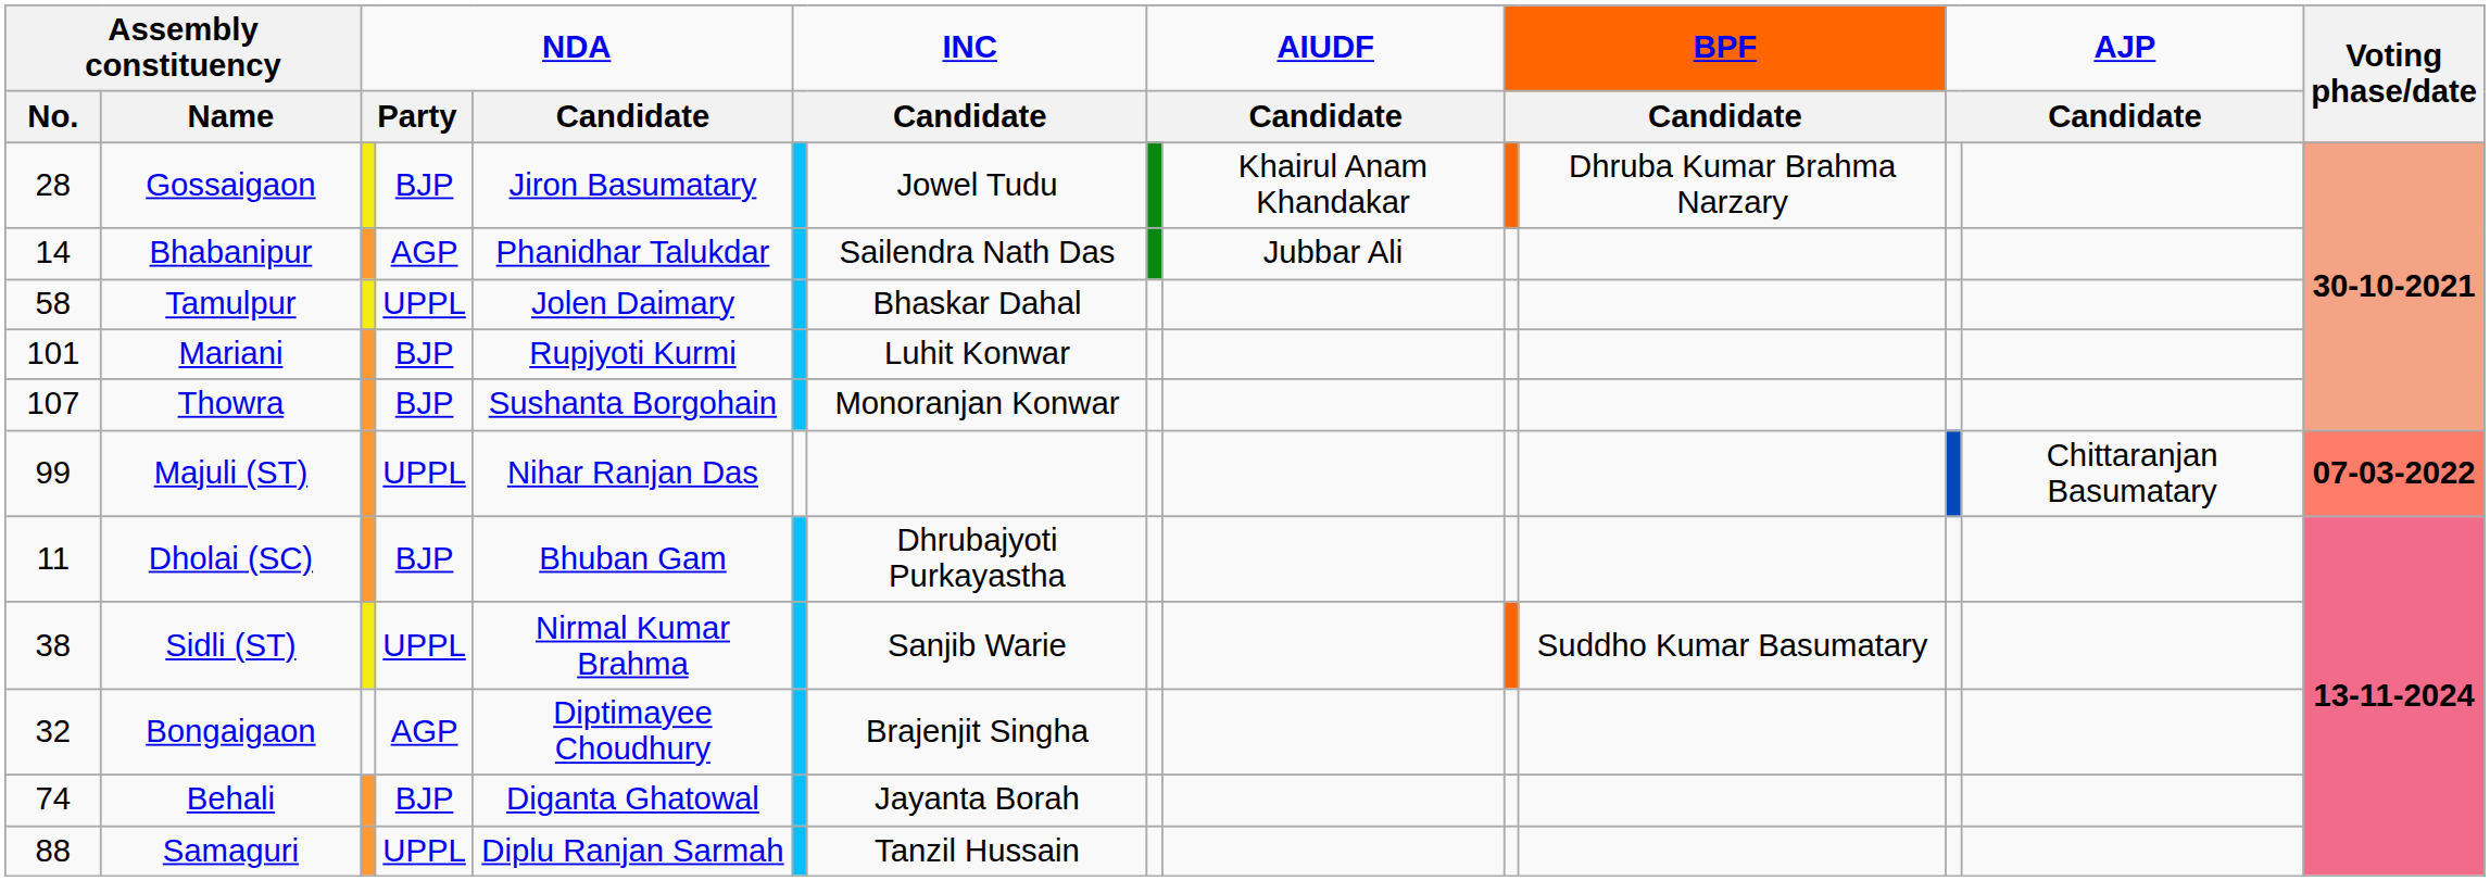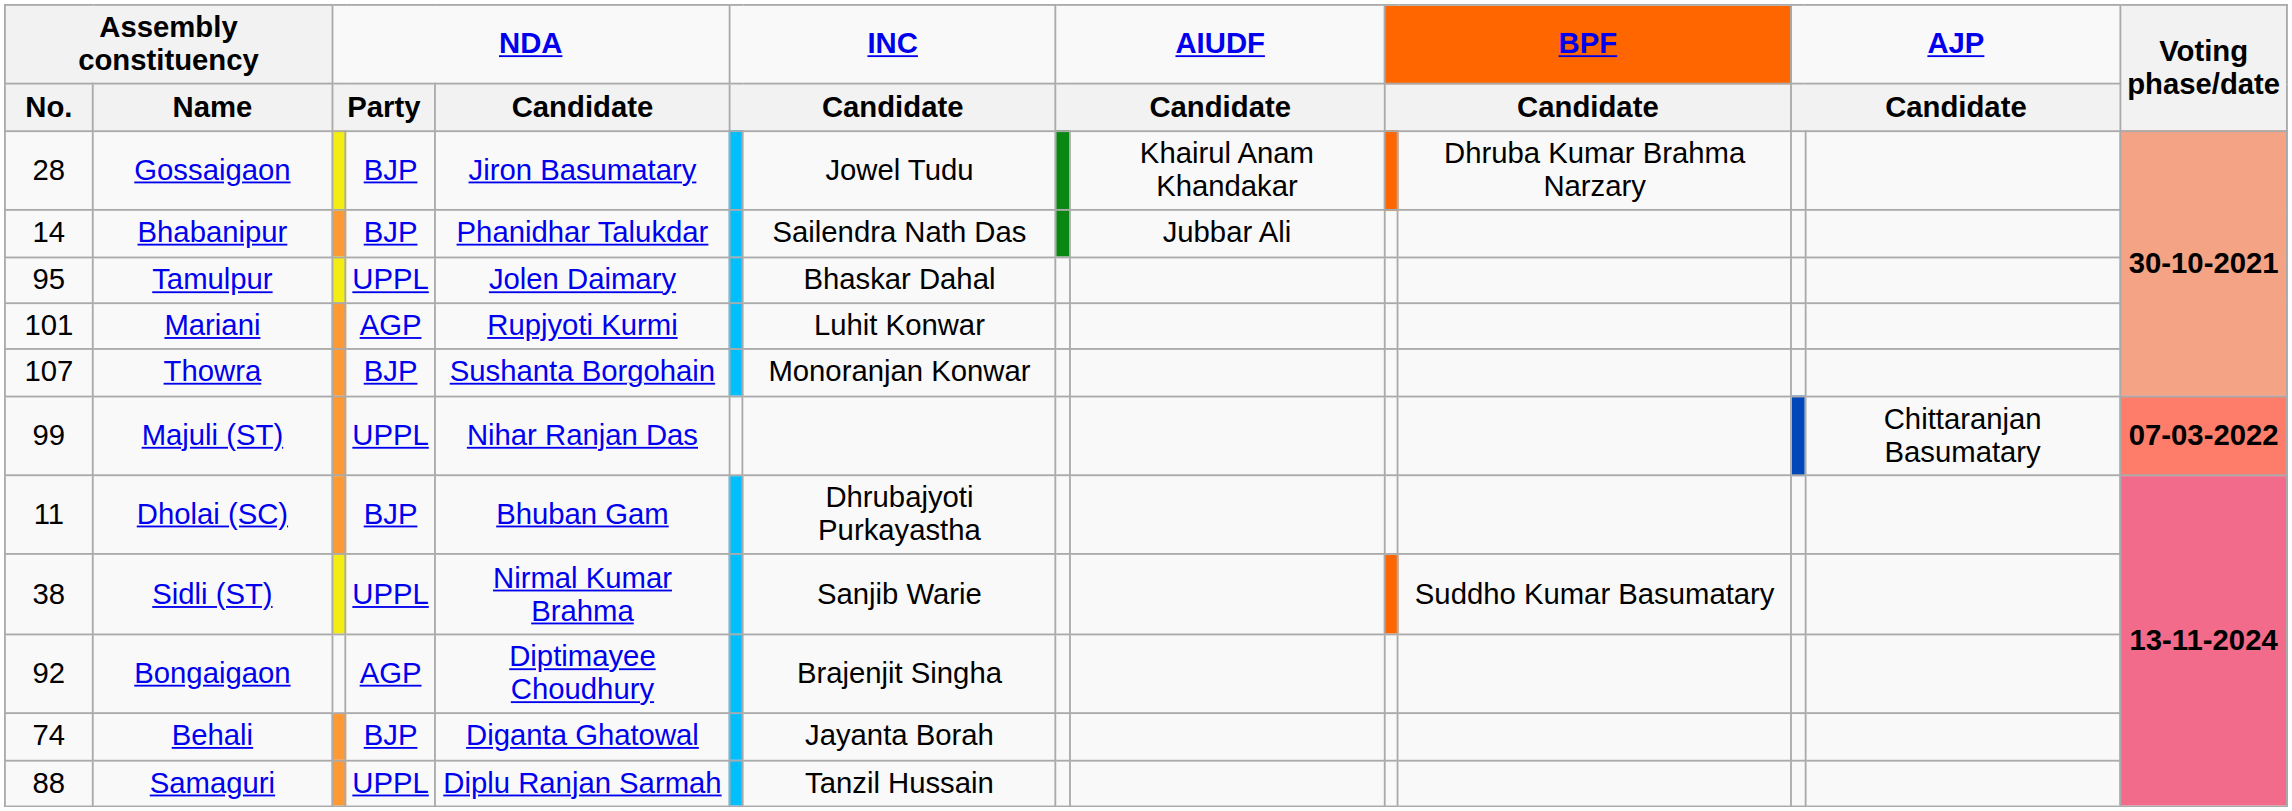Bhabanipur | column 4: AGP -> BJP
Tamulpur | column 1: 58 -> 95
Mariani | column 4: BJP -> AGP
Bongaigaon | column 1: 32 -> 92
